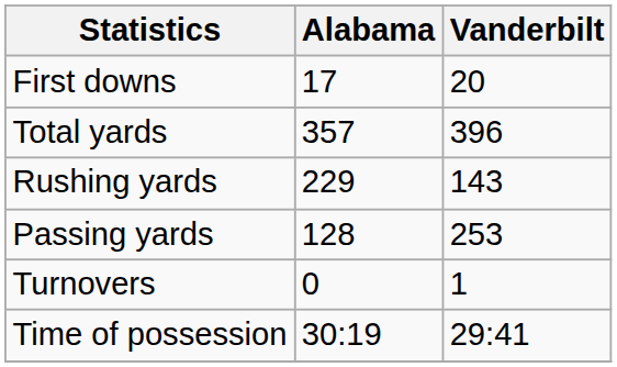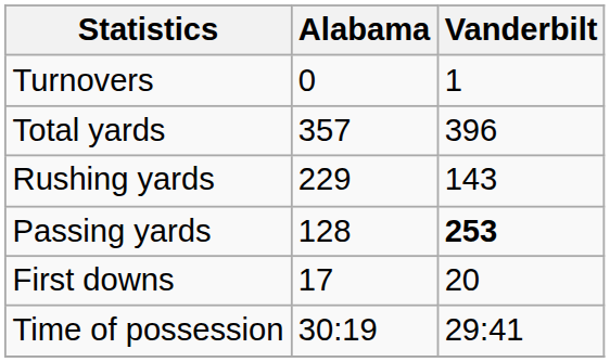rows swapped: First downs <-> Turnovers
Passing yards | Vanderbilt: normal -> bold
